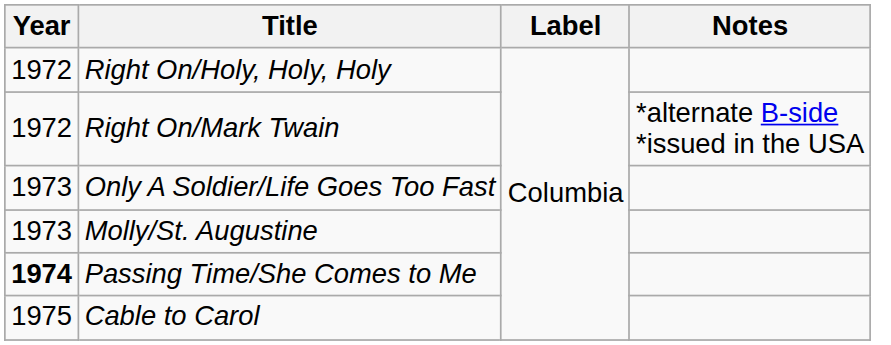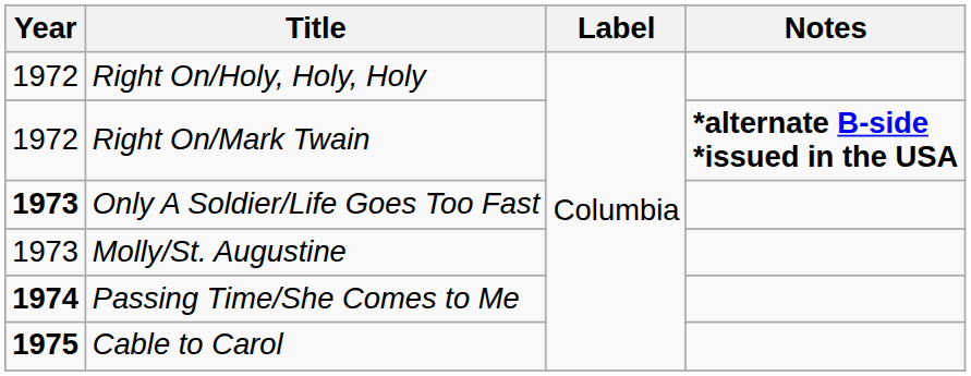Right On/Mark Twain | Notes: normal -> bold
Only A Soldier/Life Goes Too Fast | Year: normal -> bold
Cable to Carol | Year: normal -> bold
